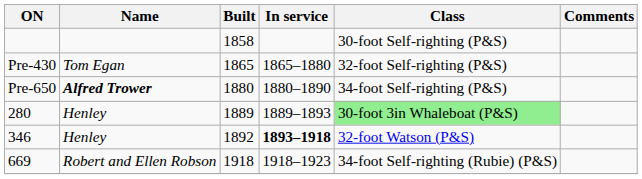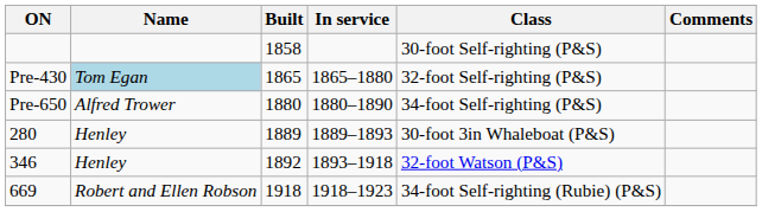Pre-430 | Name: no background -> lightblue background
Pre-650 | Name: bold -> normal
280 | Class: lightgreen background -> no background
346 | In service: bold -> normal
